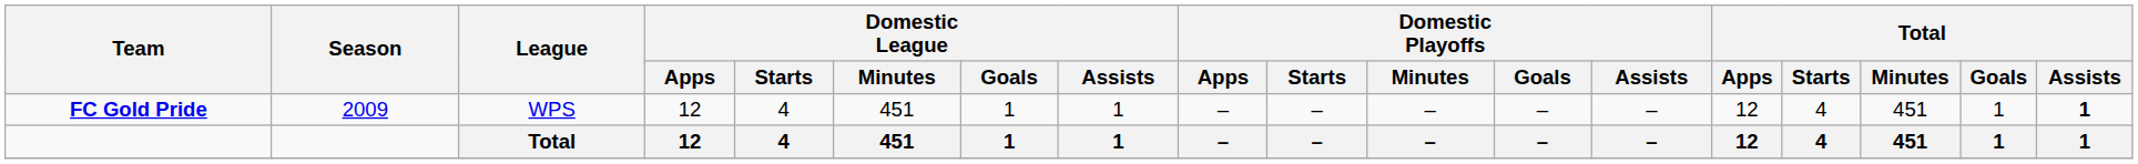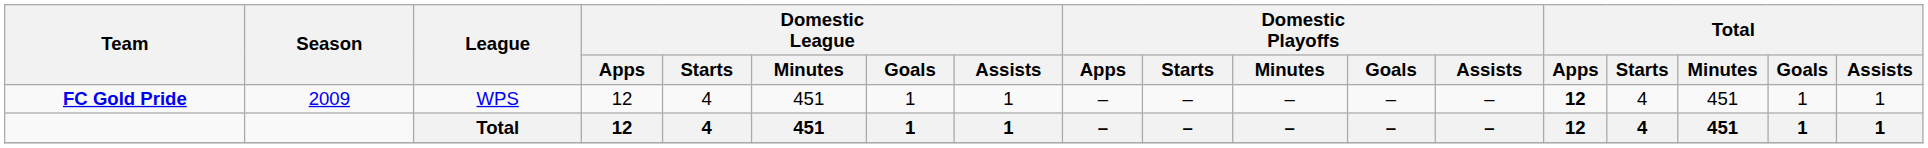FC Gold Pride | Total / Apps: normal -> bold
FC Gold Pride | Total / Assists: bold -> normal
